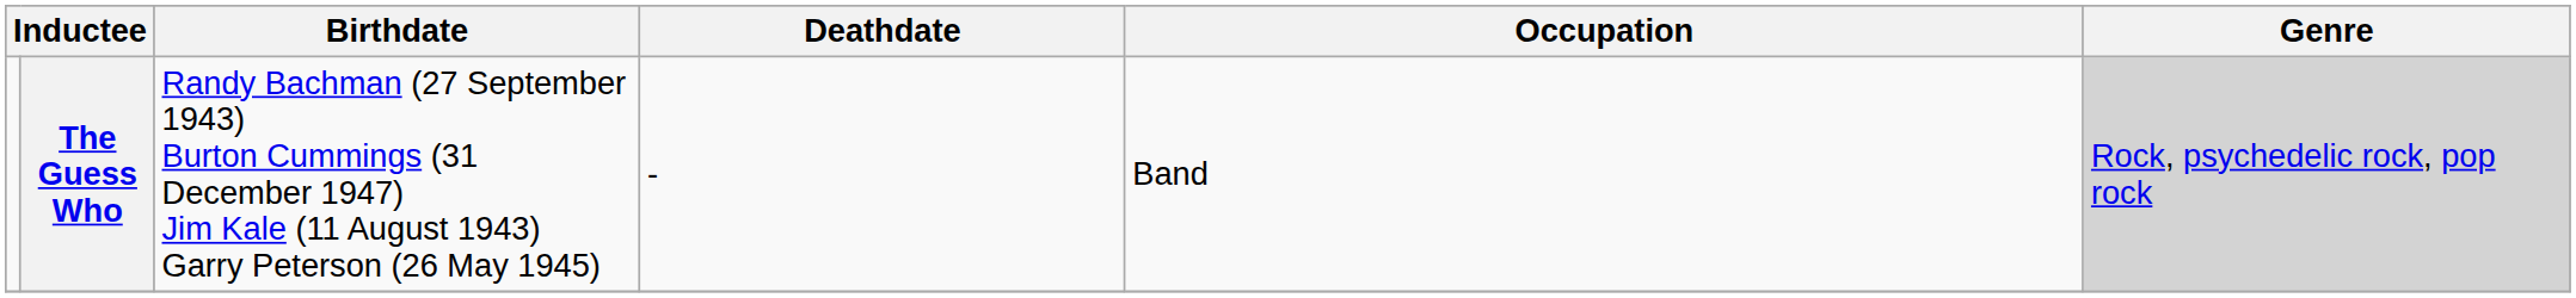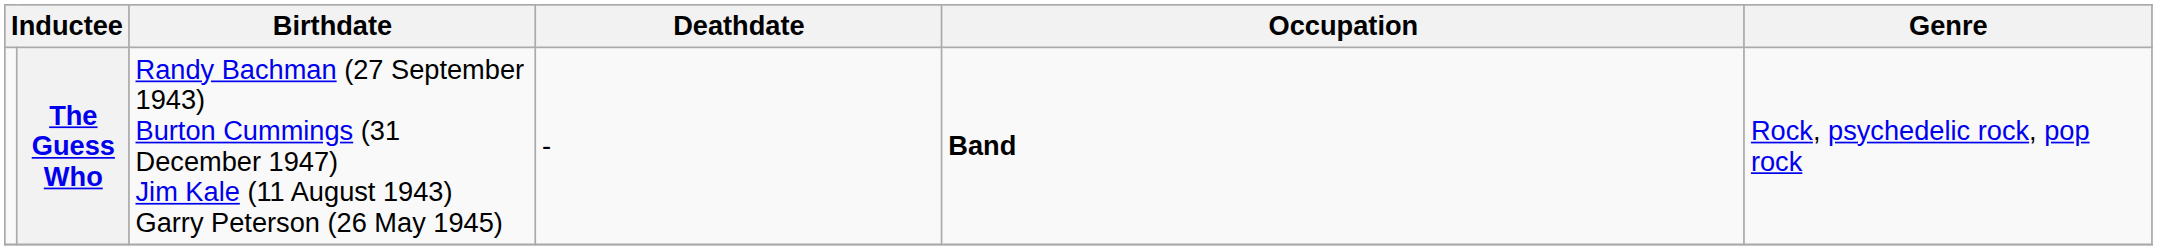The Guess Who | Occupation: normal -> bold
The Guess Who | Genre: lightgrey background -> no background
